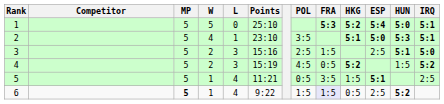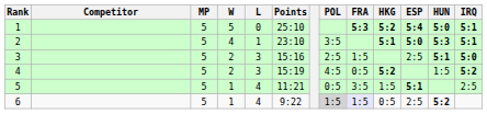6 | MP: bold -> normal
6 | POL: no background -> lightgrey background
